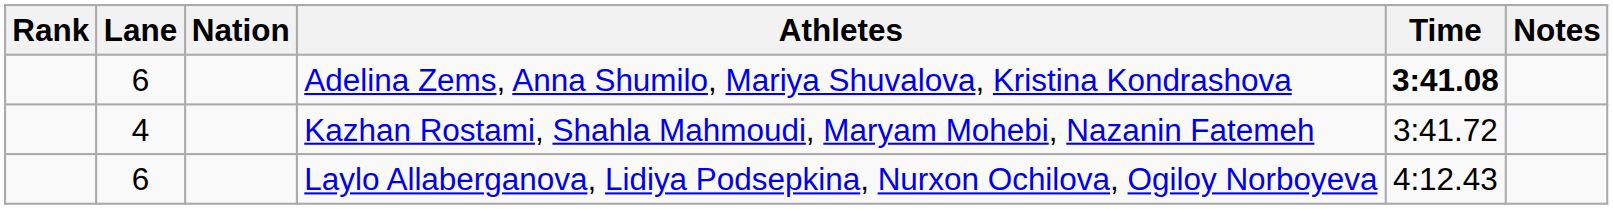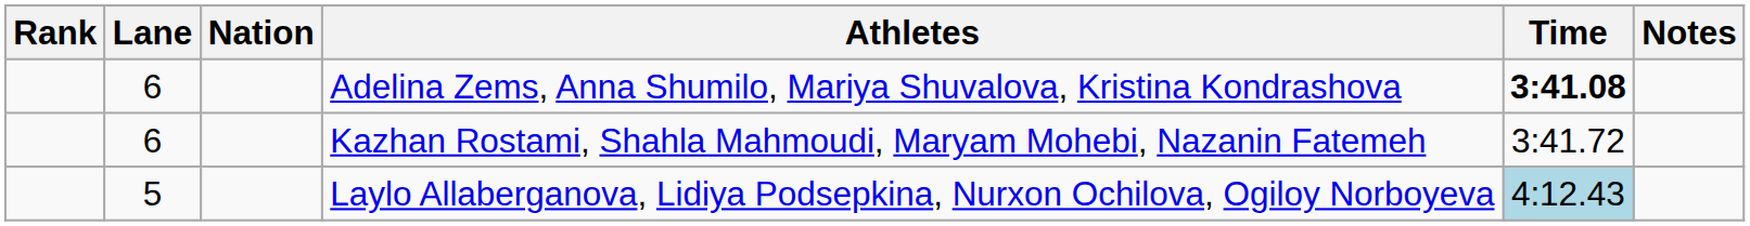row 3 | Lane: 4 -> 6
row 4 | Lane: 6 -> 5
row 4 | Time: no background -> lightblue background
